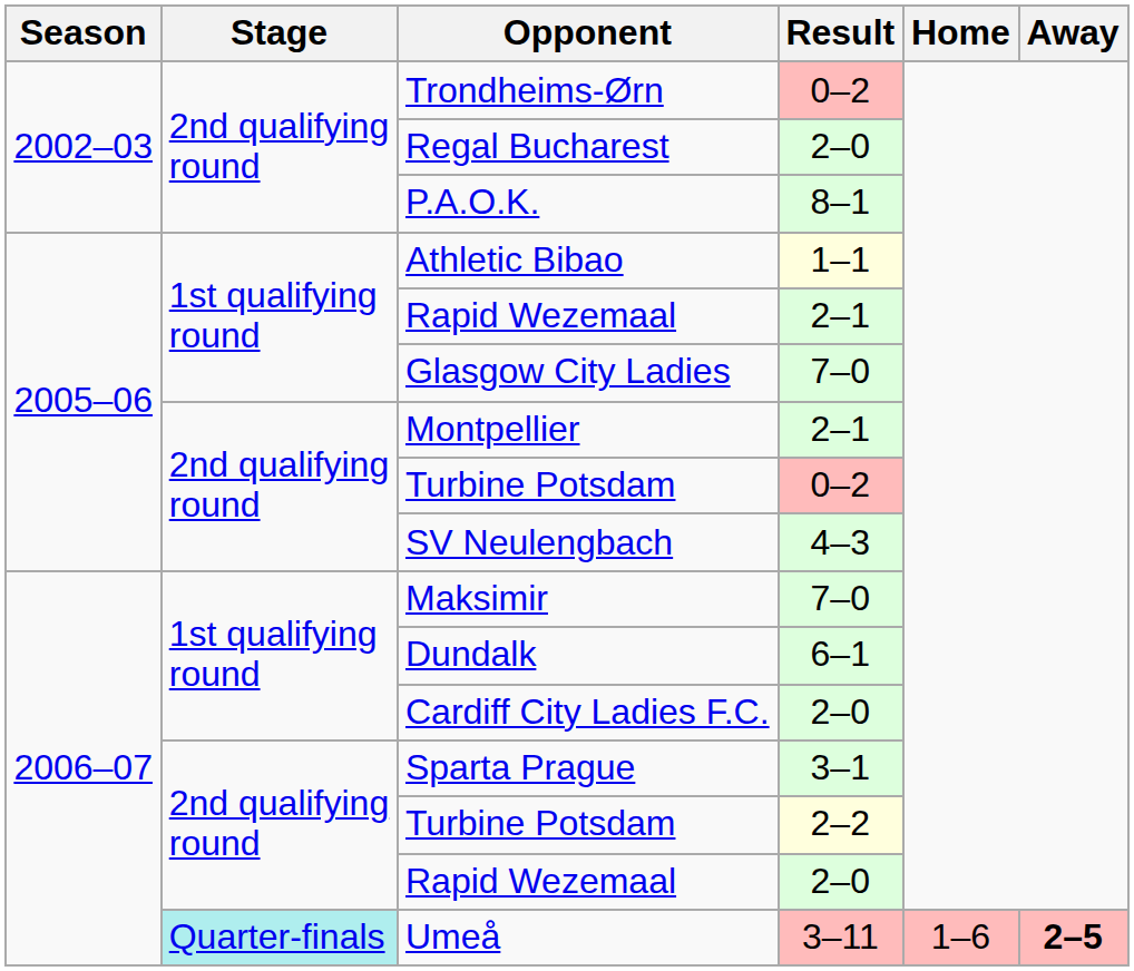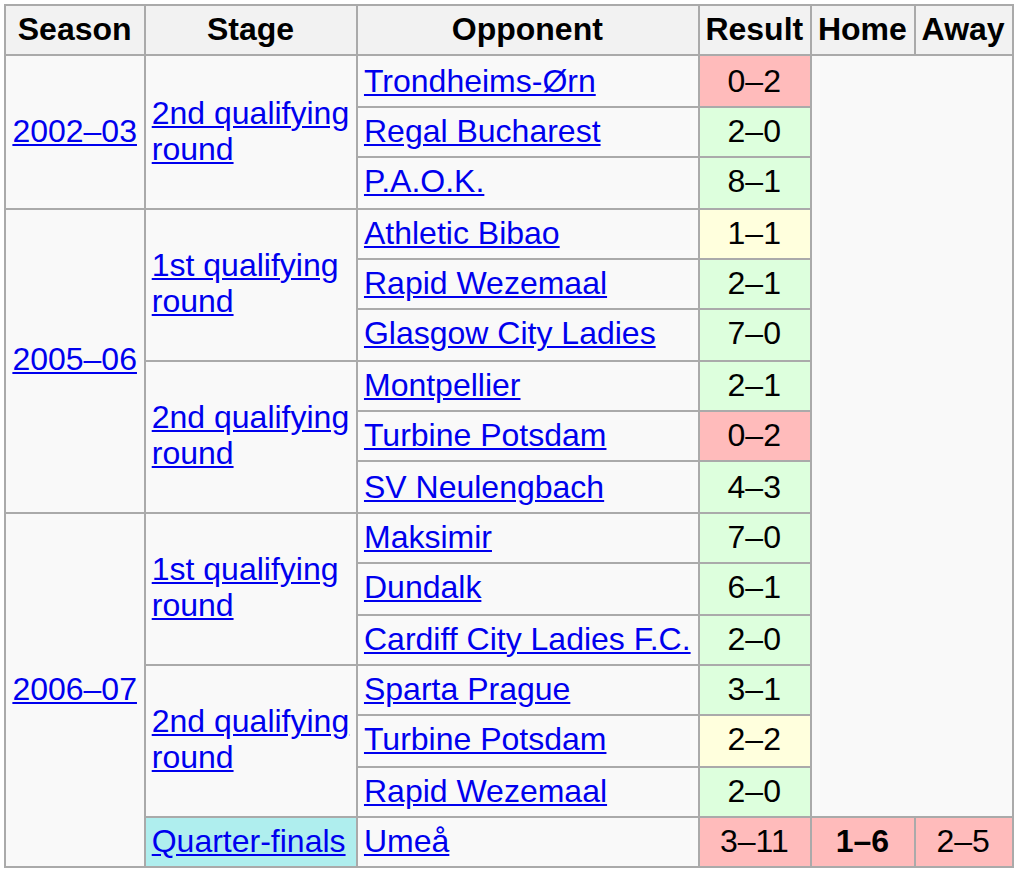Umeå | Home: normal -> bold
Umeå | Away: bold -> normal
